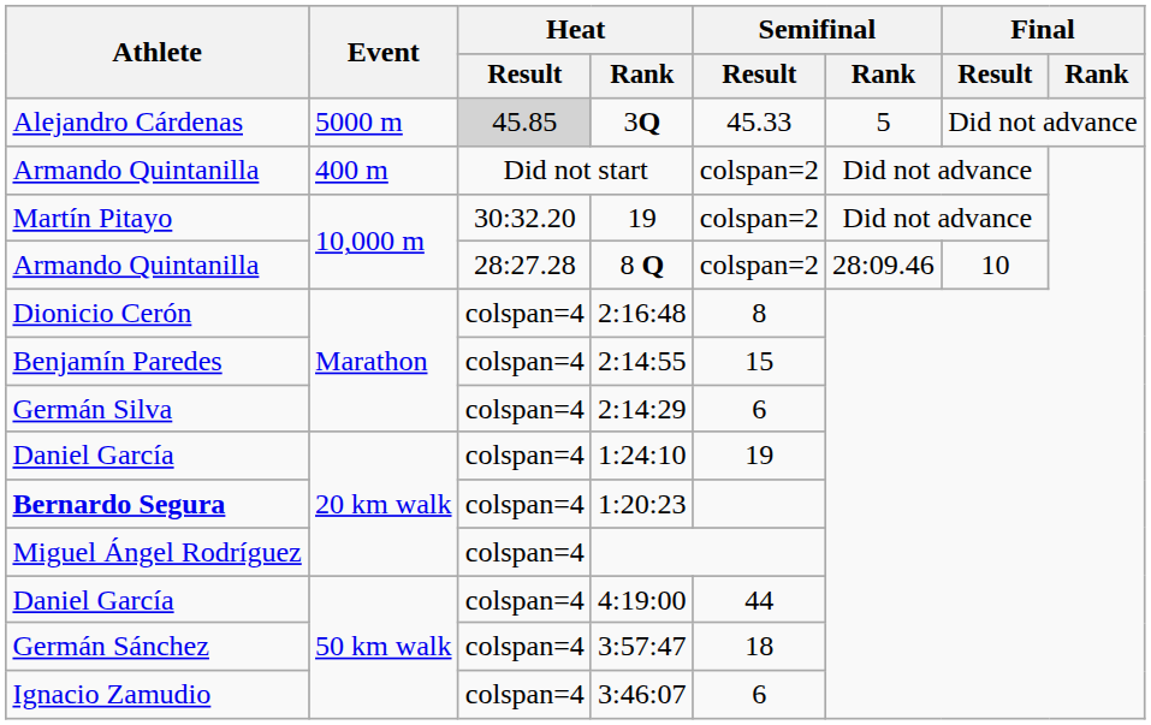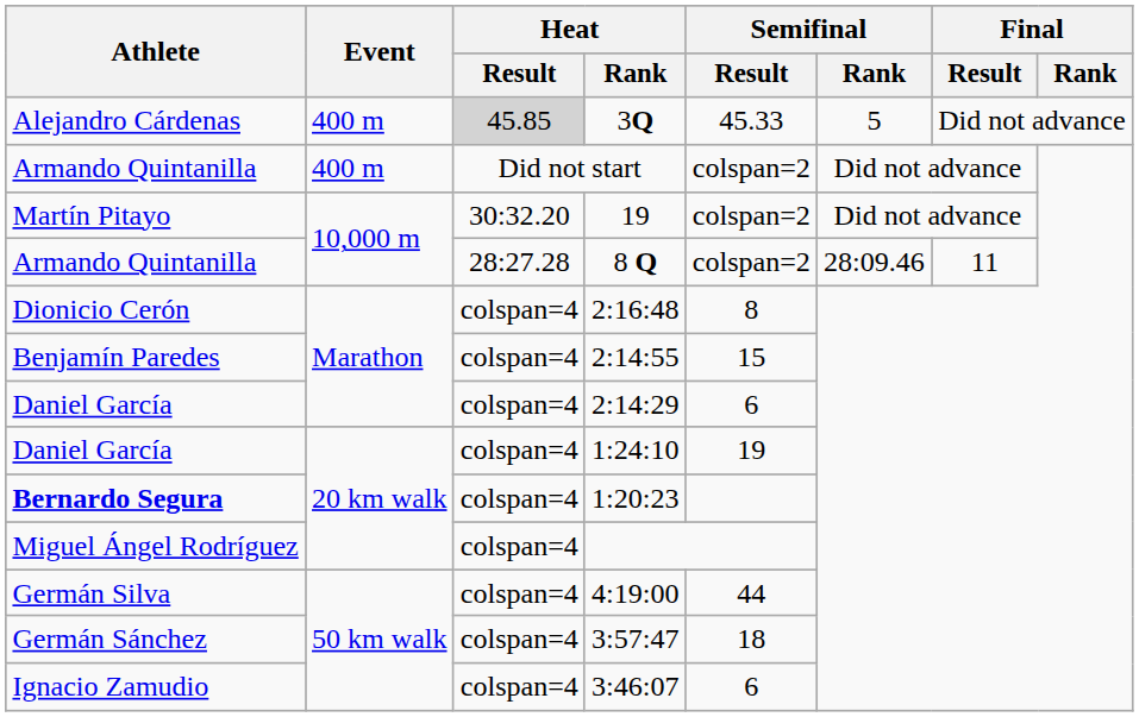3Q | Event: 5000 m -> 400 m
8 Q | Final / Result: 10 -> 11
2:14:29 | Athlete: Germán Silva -> Daniel García
4:19:00 | Athlete: Daniel García -> Germán Silva
